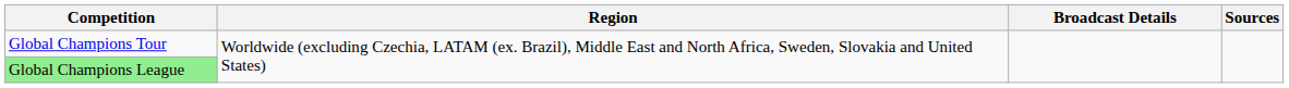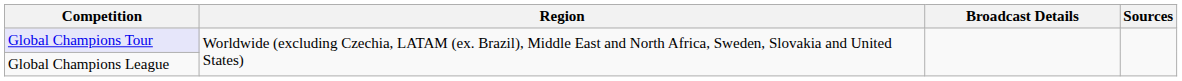Global Champions Tour | Competition: no background -> lavender background
Global Champions League | Competition: lightgreen background -> no background
